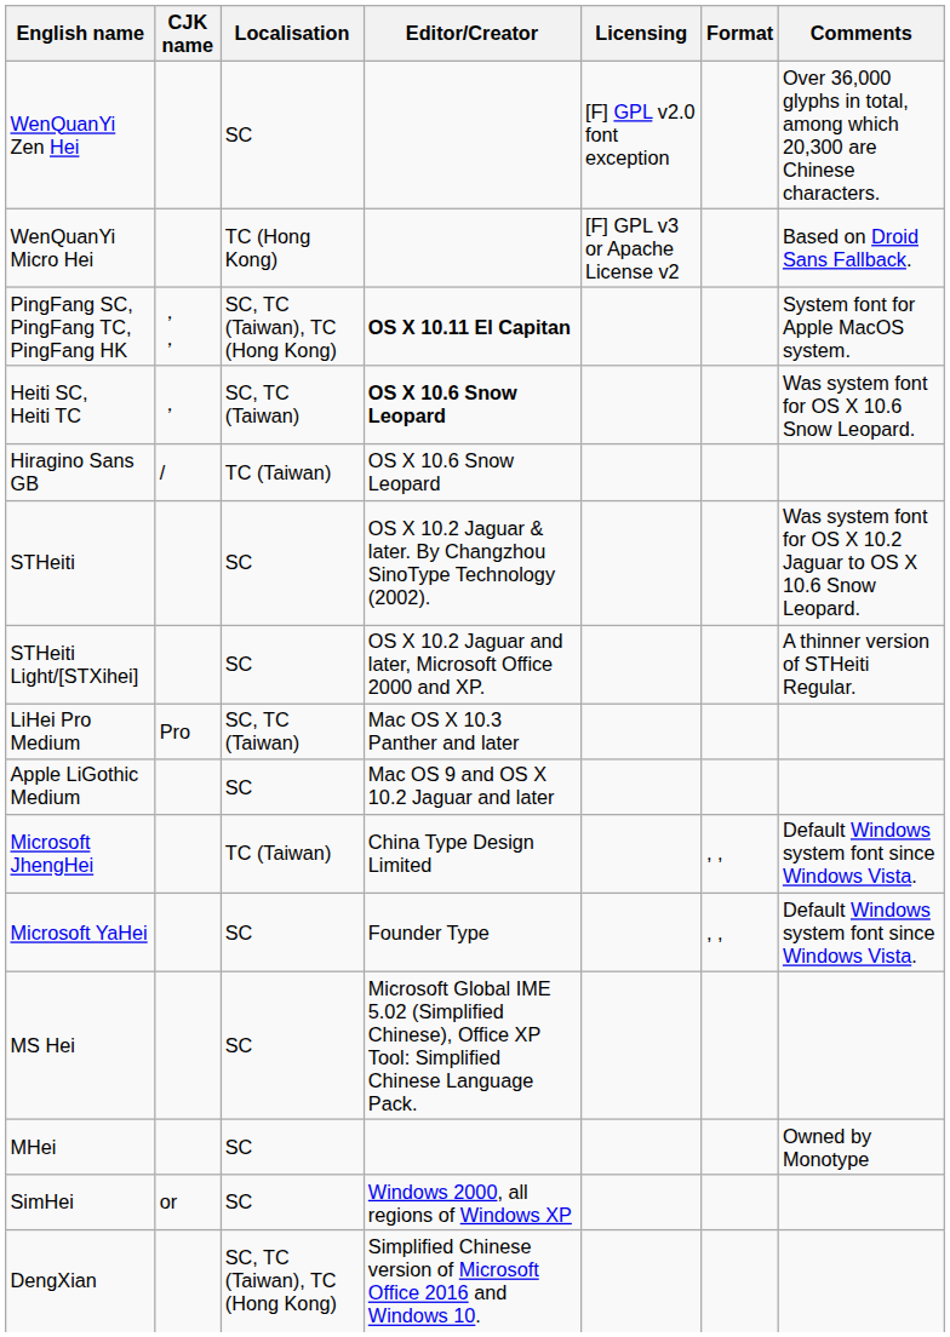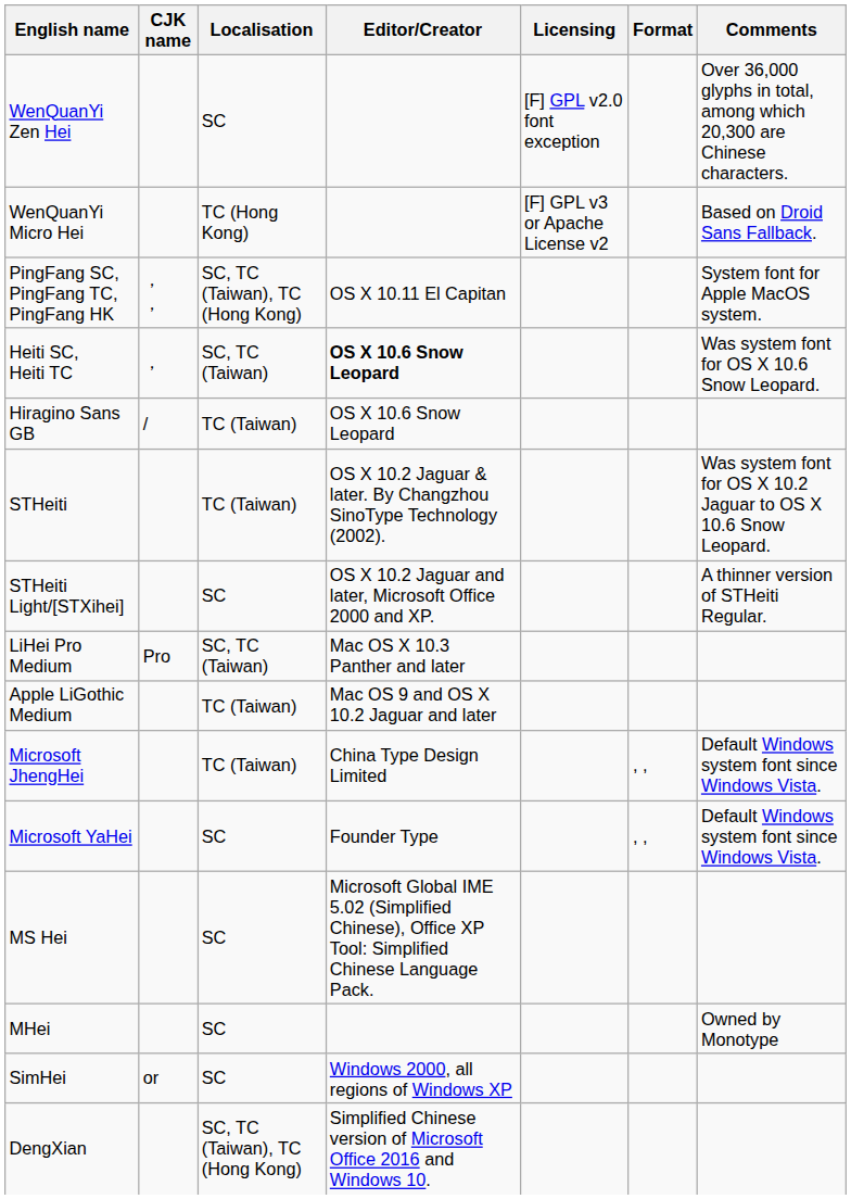PingFang SC, PingFang TC, PingFang HK | Editor/Creator: bold -> normal
STHeiti | Localisation: SC -> TC (Taiwan)
Apple LiGothic Medium | Localisation: SC -> TC (Taiwan)
